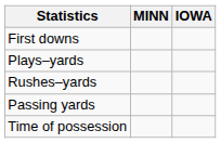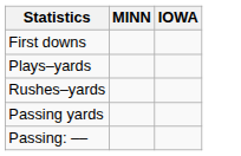+ row: Passing: ––
- row: Time of possession
